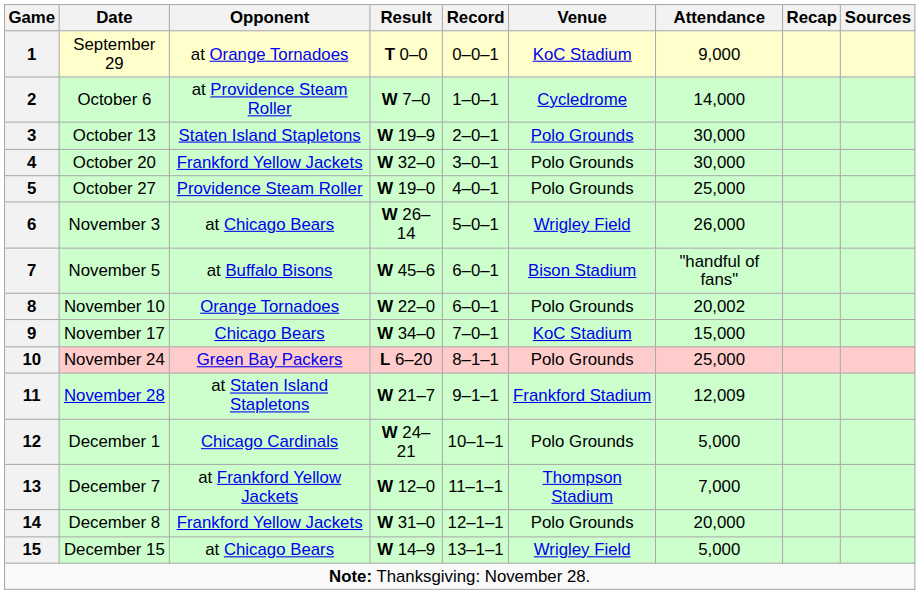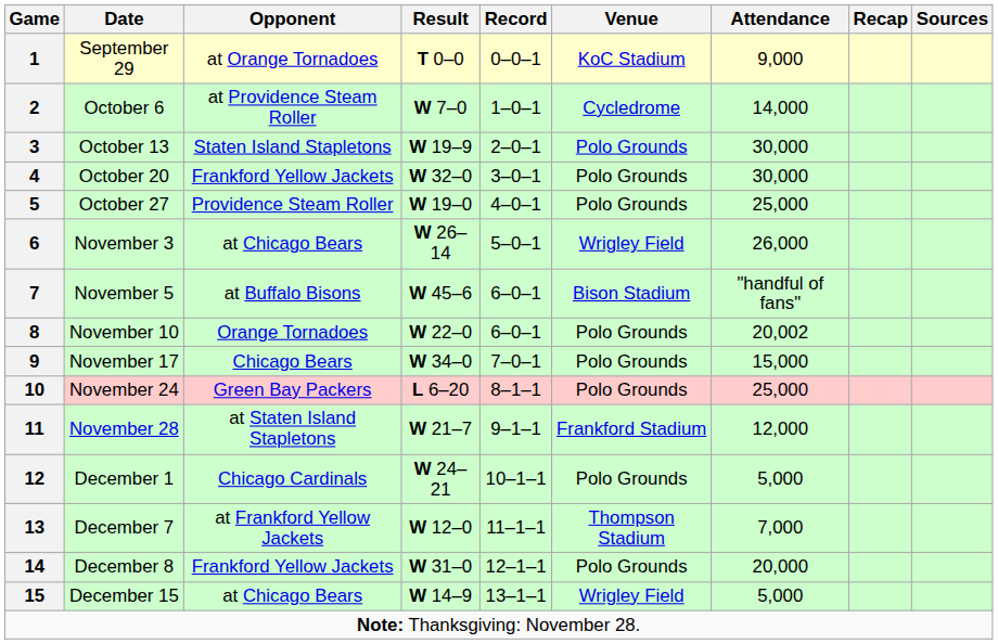9 | Venue: KoC Stadium -> Polo Grounds
11 | Attendance: 12,009 -> 12,000
